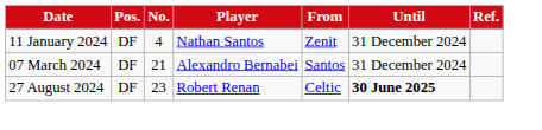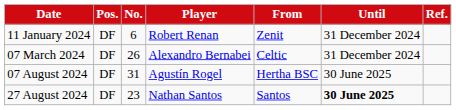11 January 2024 | No.: 4 -> 6
11 January 2024 | Player: Nathan Santos -> Robert Renan
07 March 2024 | No.: 21 -> 26
07 March 2024 | From: Santos -> Celtic
+ row: 07 August 2024 | DF | 31 | Agustín Rogel | Hertha BSC | 30 June 2025
27 August 2024 | Player: Robert Renan -> Nathan Santos
27 August 2024 | From: Celtic -> Santos
